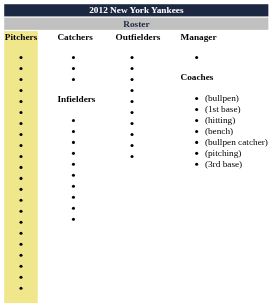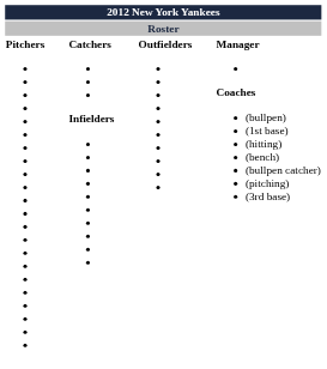Pitchers | column 1: khaki background -> no background
